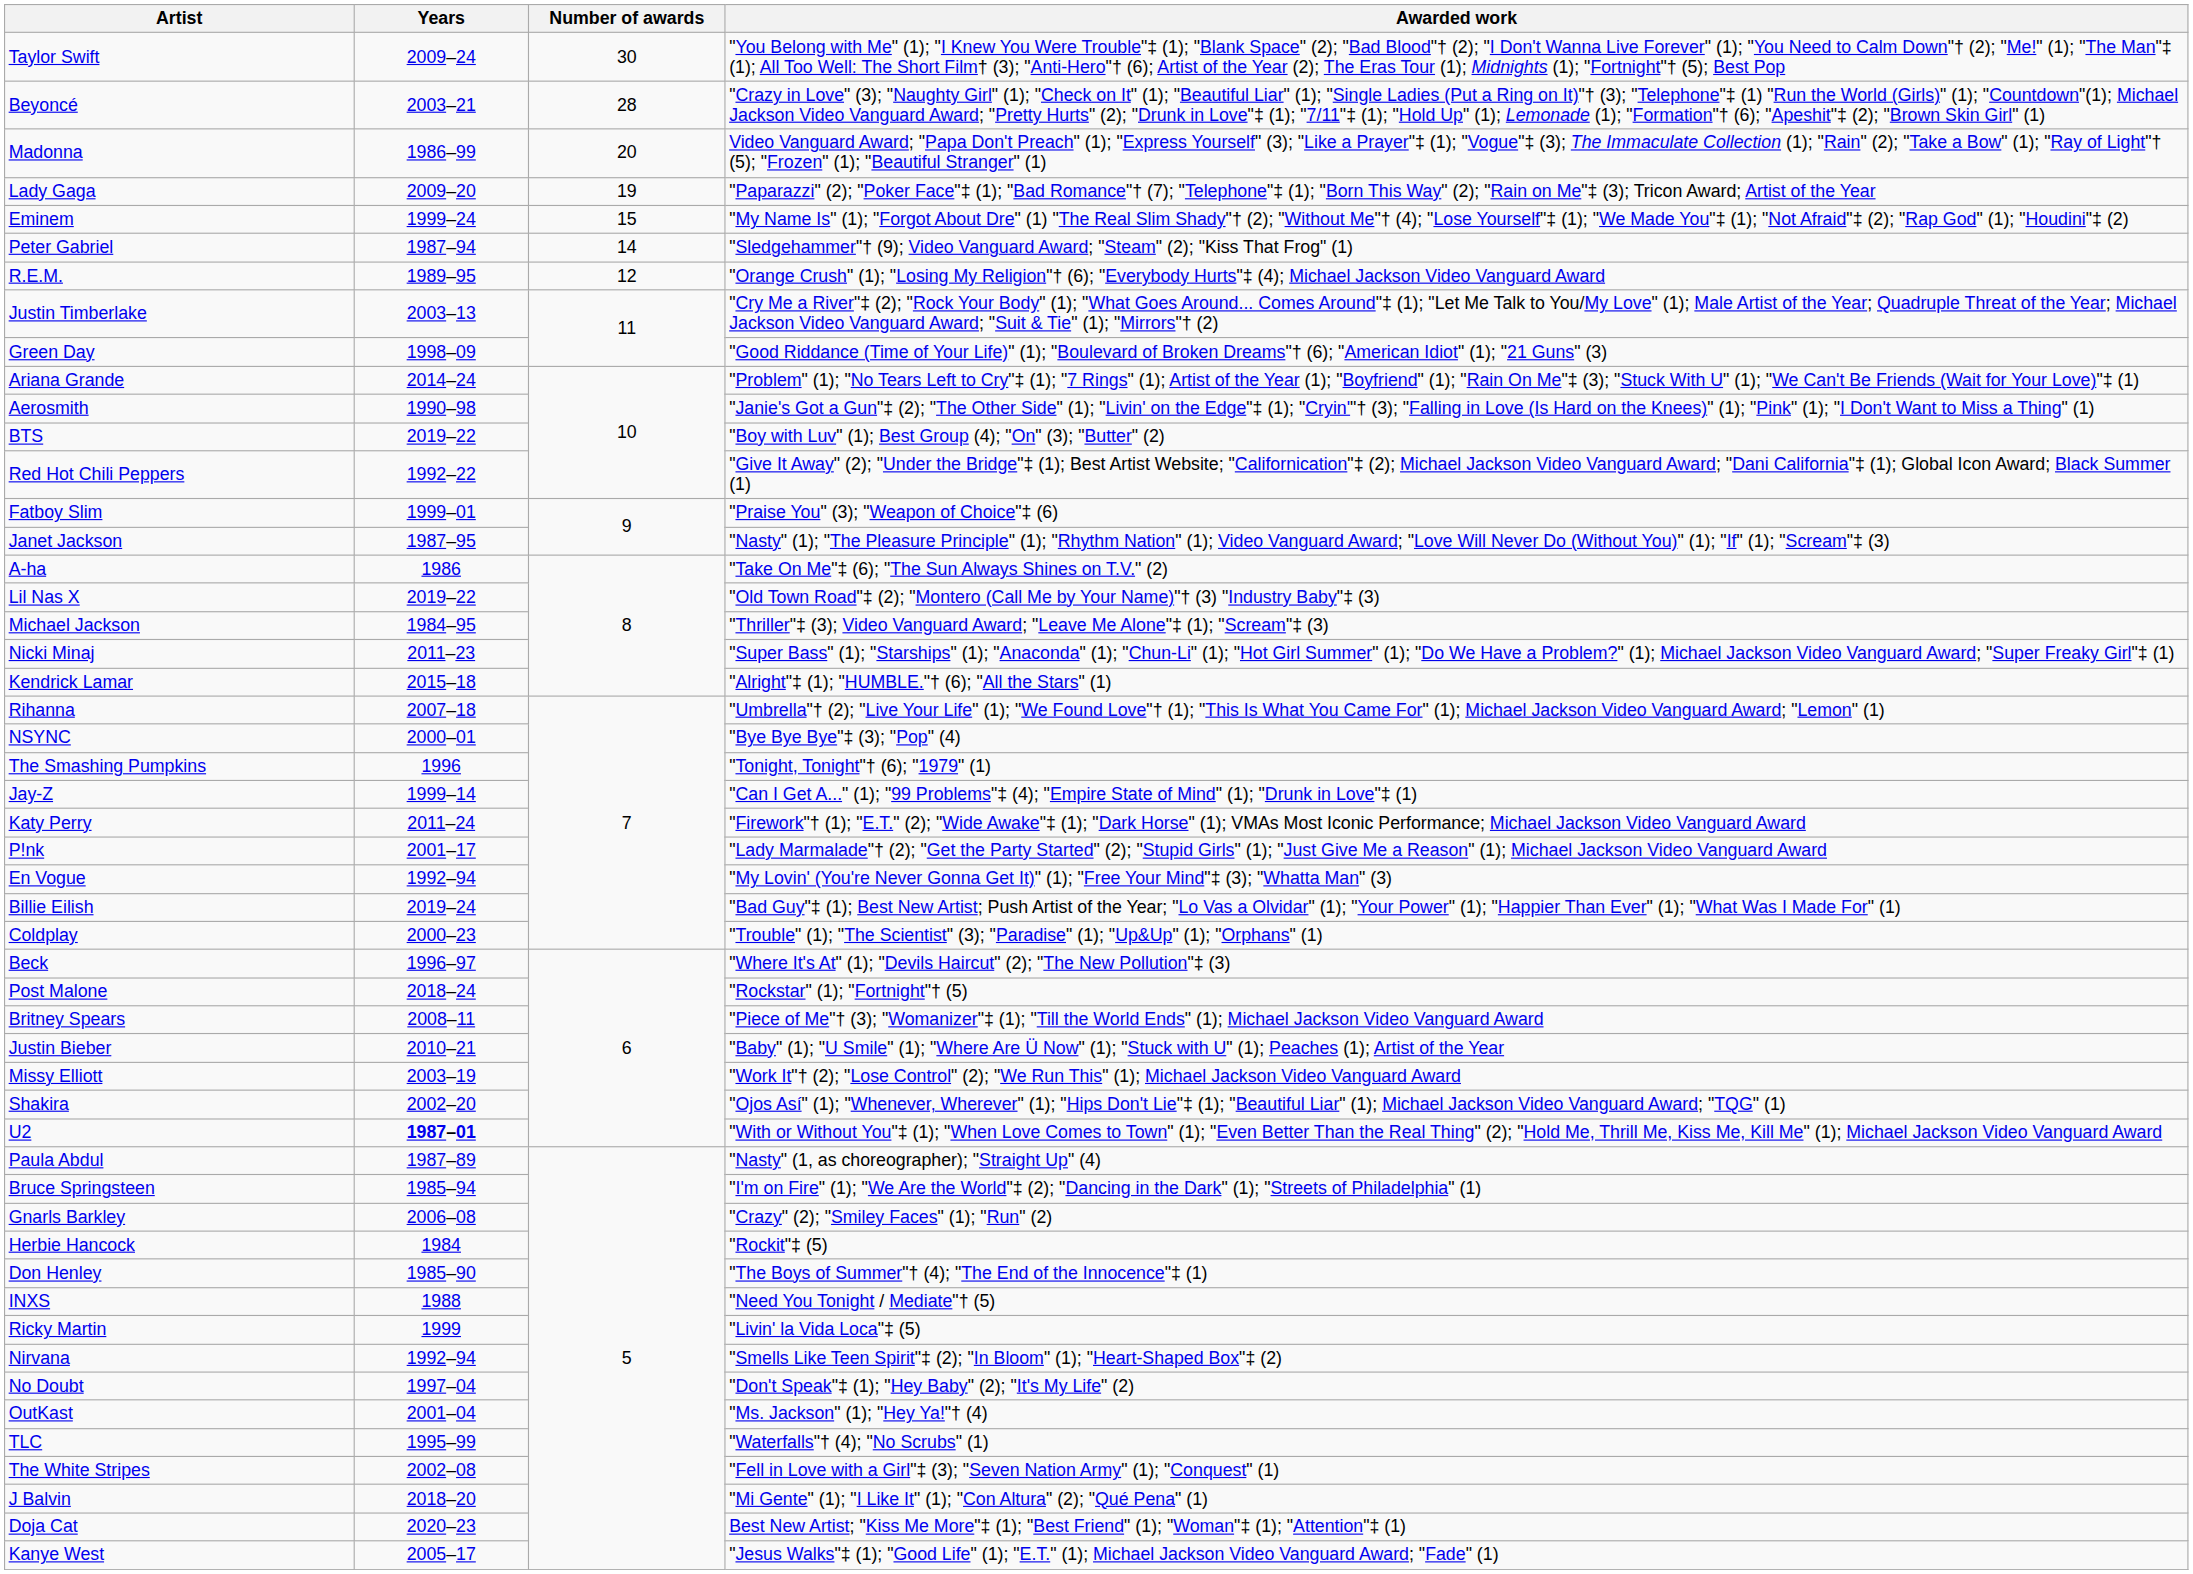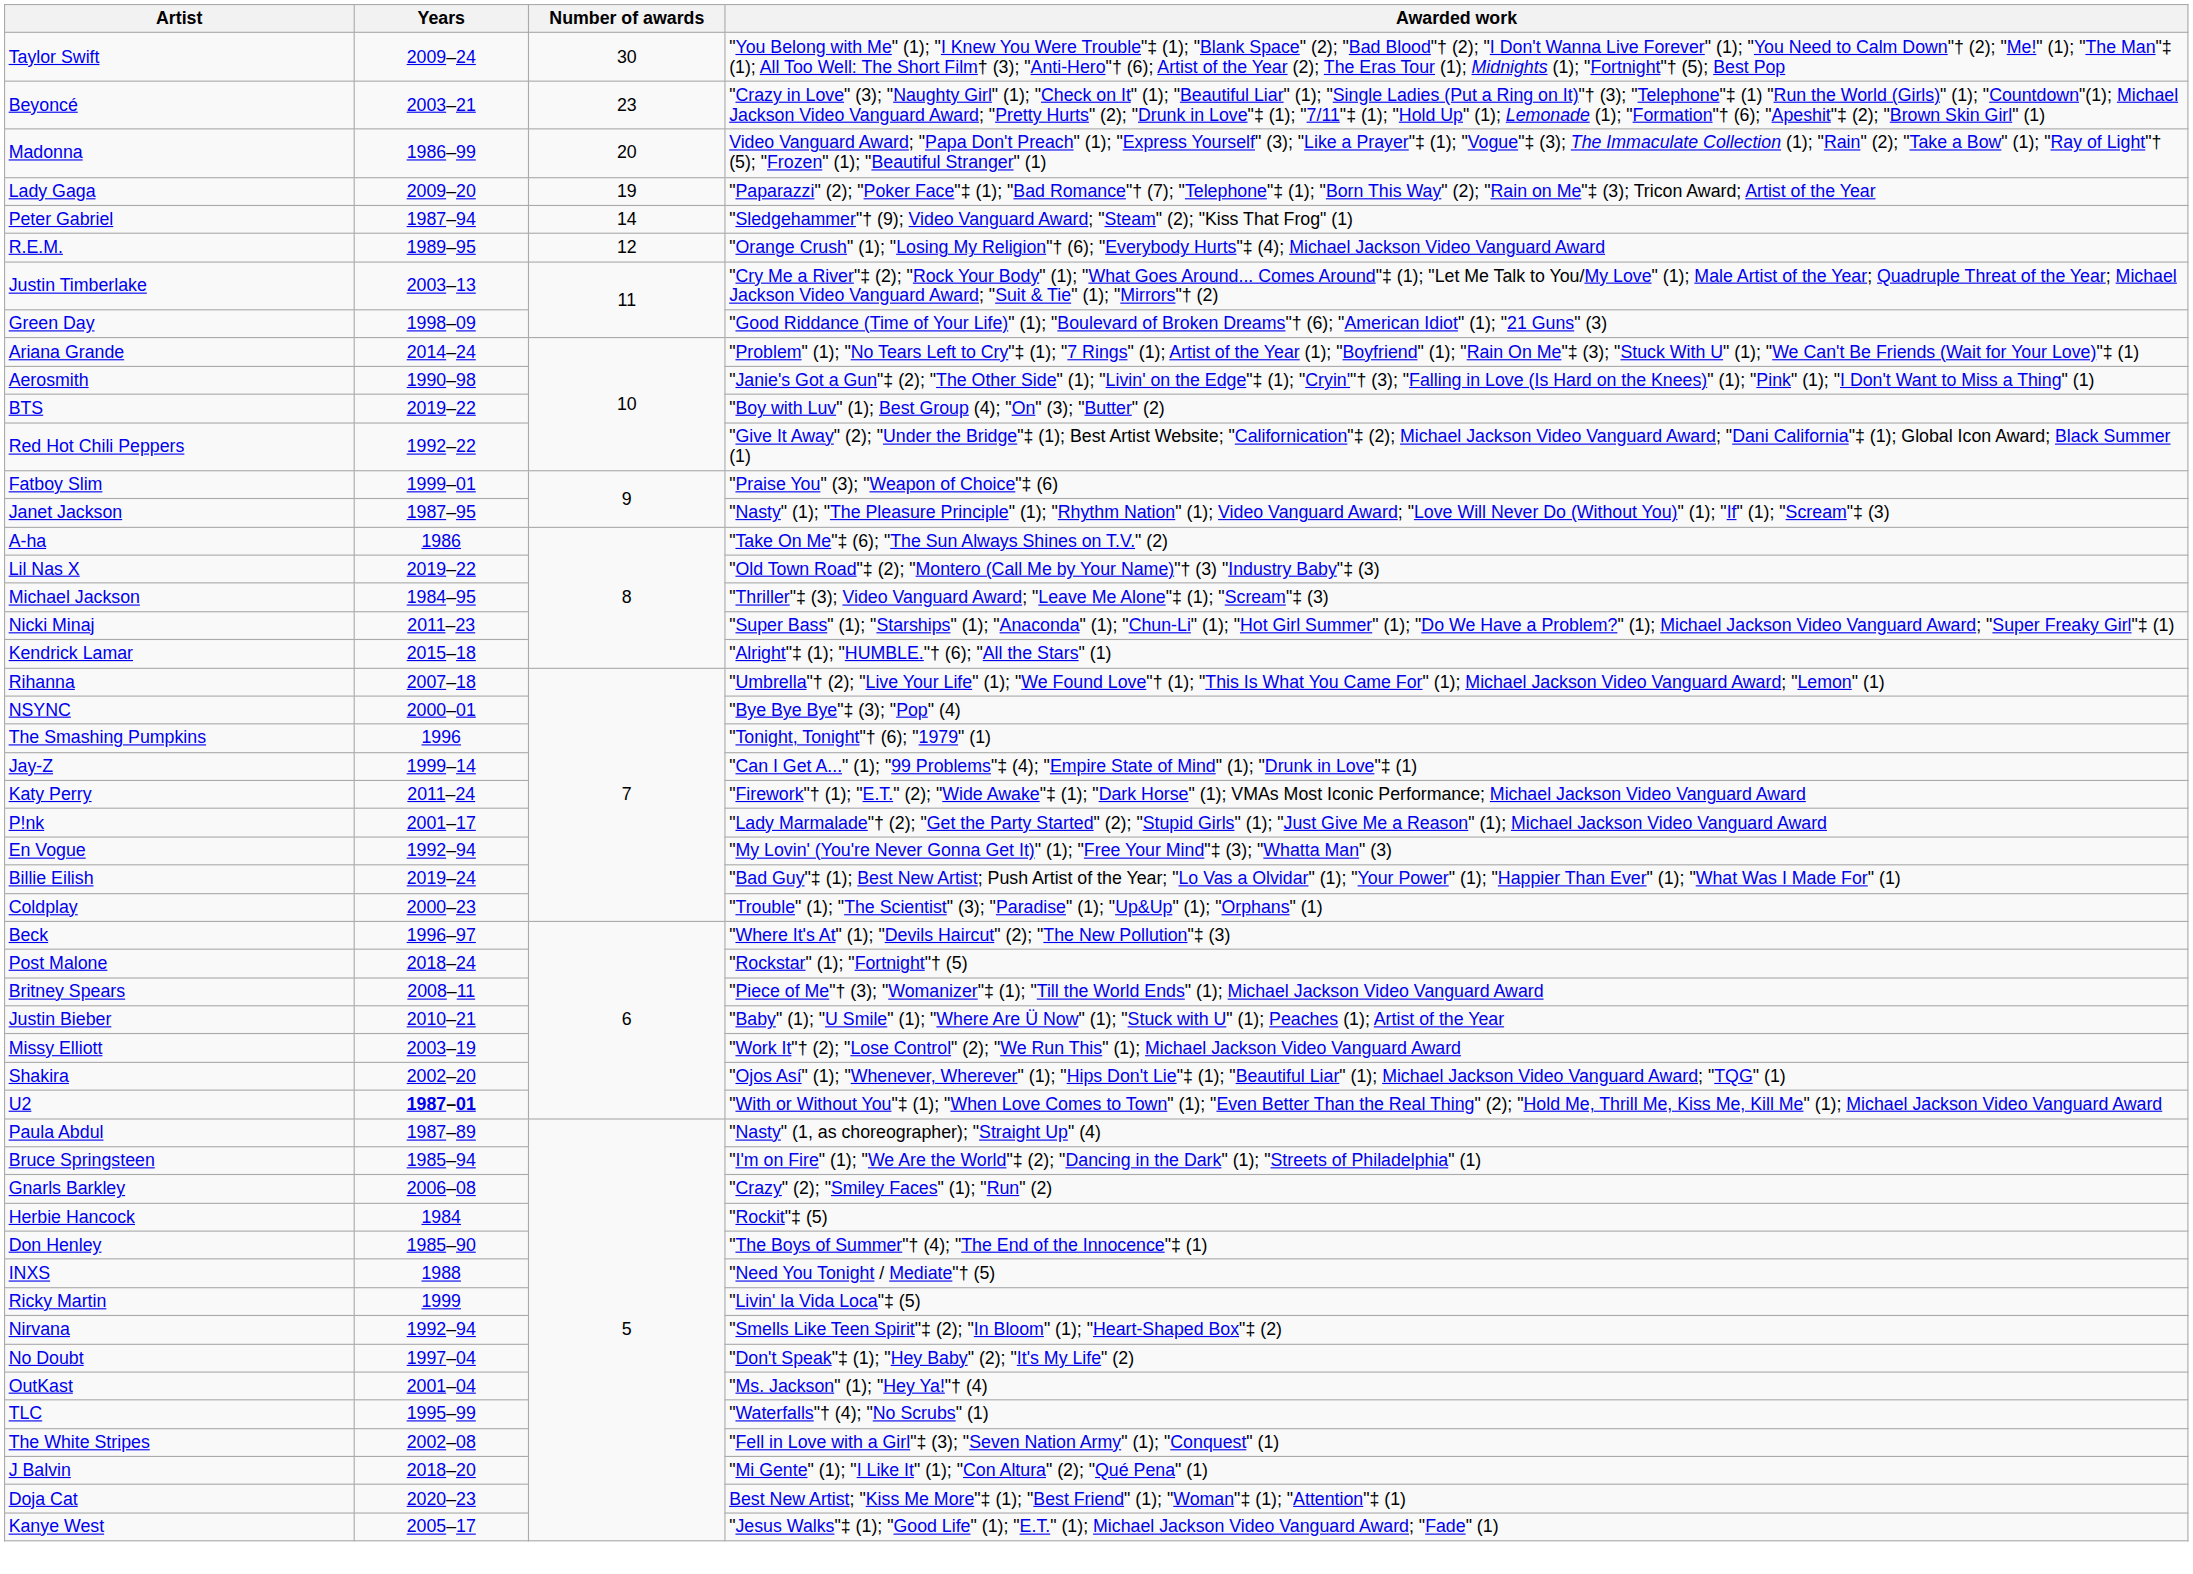Beyoncé | Number of awards: 28 -> 23
- row: Eminem | 1999–24 | 15 | "My Name Is" (1); "Forgot About Dre" (1) "The Real Slim Shady"† (2); "Without Me"† (4); "Lose Yourself"‡ (1); "We Made You"‡ (1); "Not Afraid"‡ (2); "Rap God" (1); "Houdini"‡ (2)
